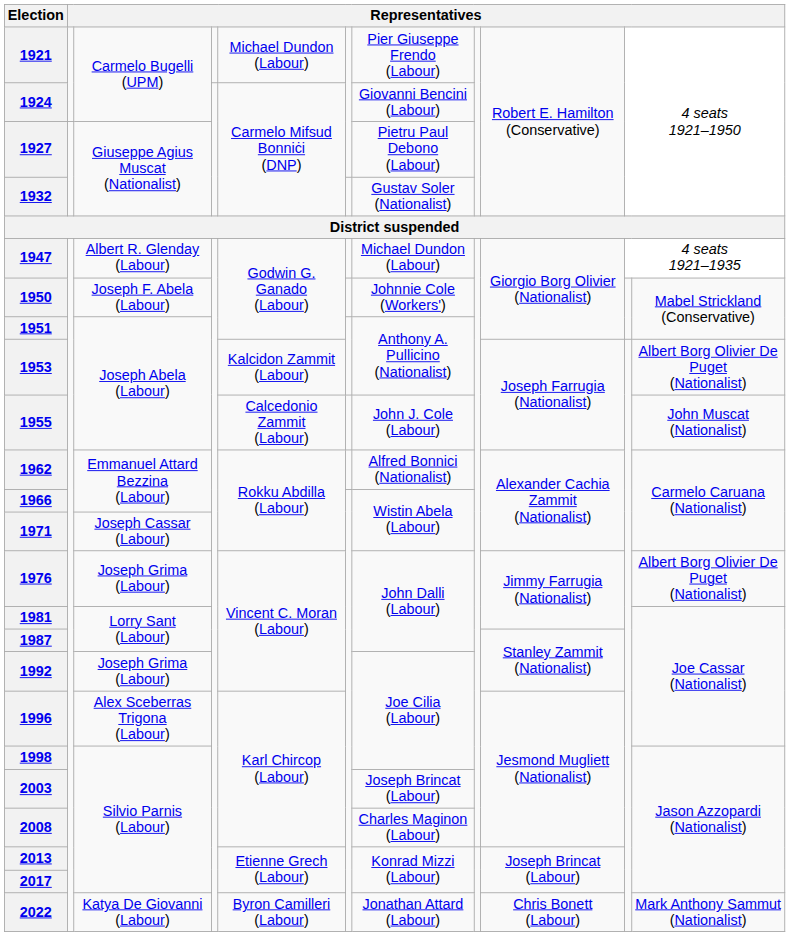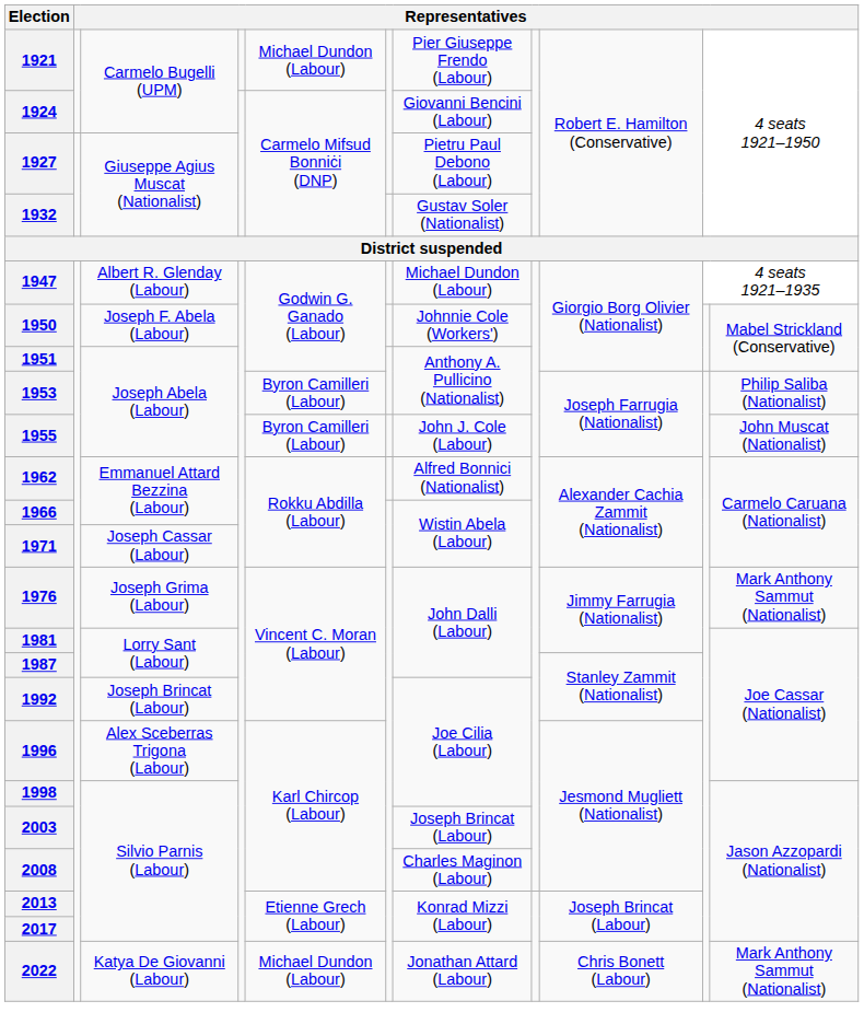1953 | column 5: Kalcidon Zammit (Labour) -> Byron Camilleri (Labour)
1953 | column 11: Albert Borg Olivier De Puget (Nationalist) -> Philip Saliba (Nationalist)
1955 | column 5: Calcedonio Zammit (Labour) -> Byron Camilleri (Labour)
1976 | column 11: Albert Borg Olivier De Puget (Nationalist) -> Mark Anthony Sammut (Nationalist)
1992 | column 3: Joseph Grima (Labour) -> Joseph Brincat (Labour)
2022 | column 5: Byron Camilleri (Labour) -> Michael Dundon (Labour)
